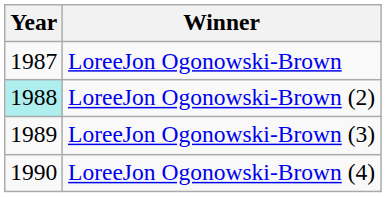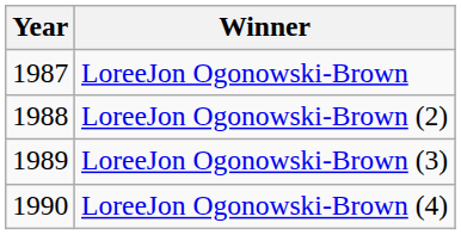LoreeJon Ogonowski-Brown (2) | Year: paleturquoise background -> no background
